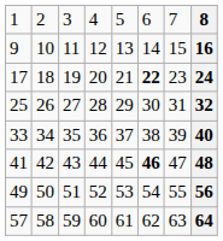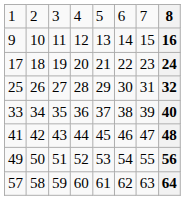17 | column 6: bold -> normal
41 | column 6: bold -> normal
